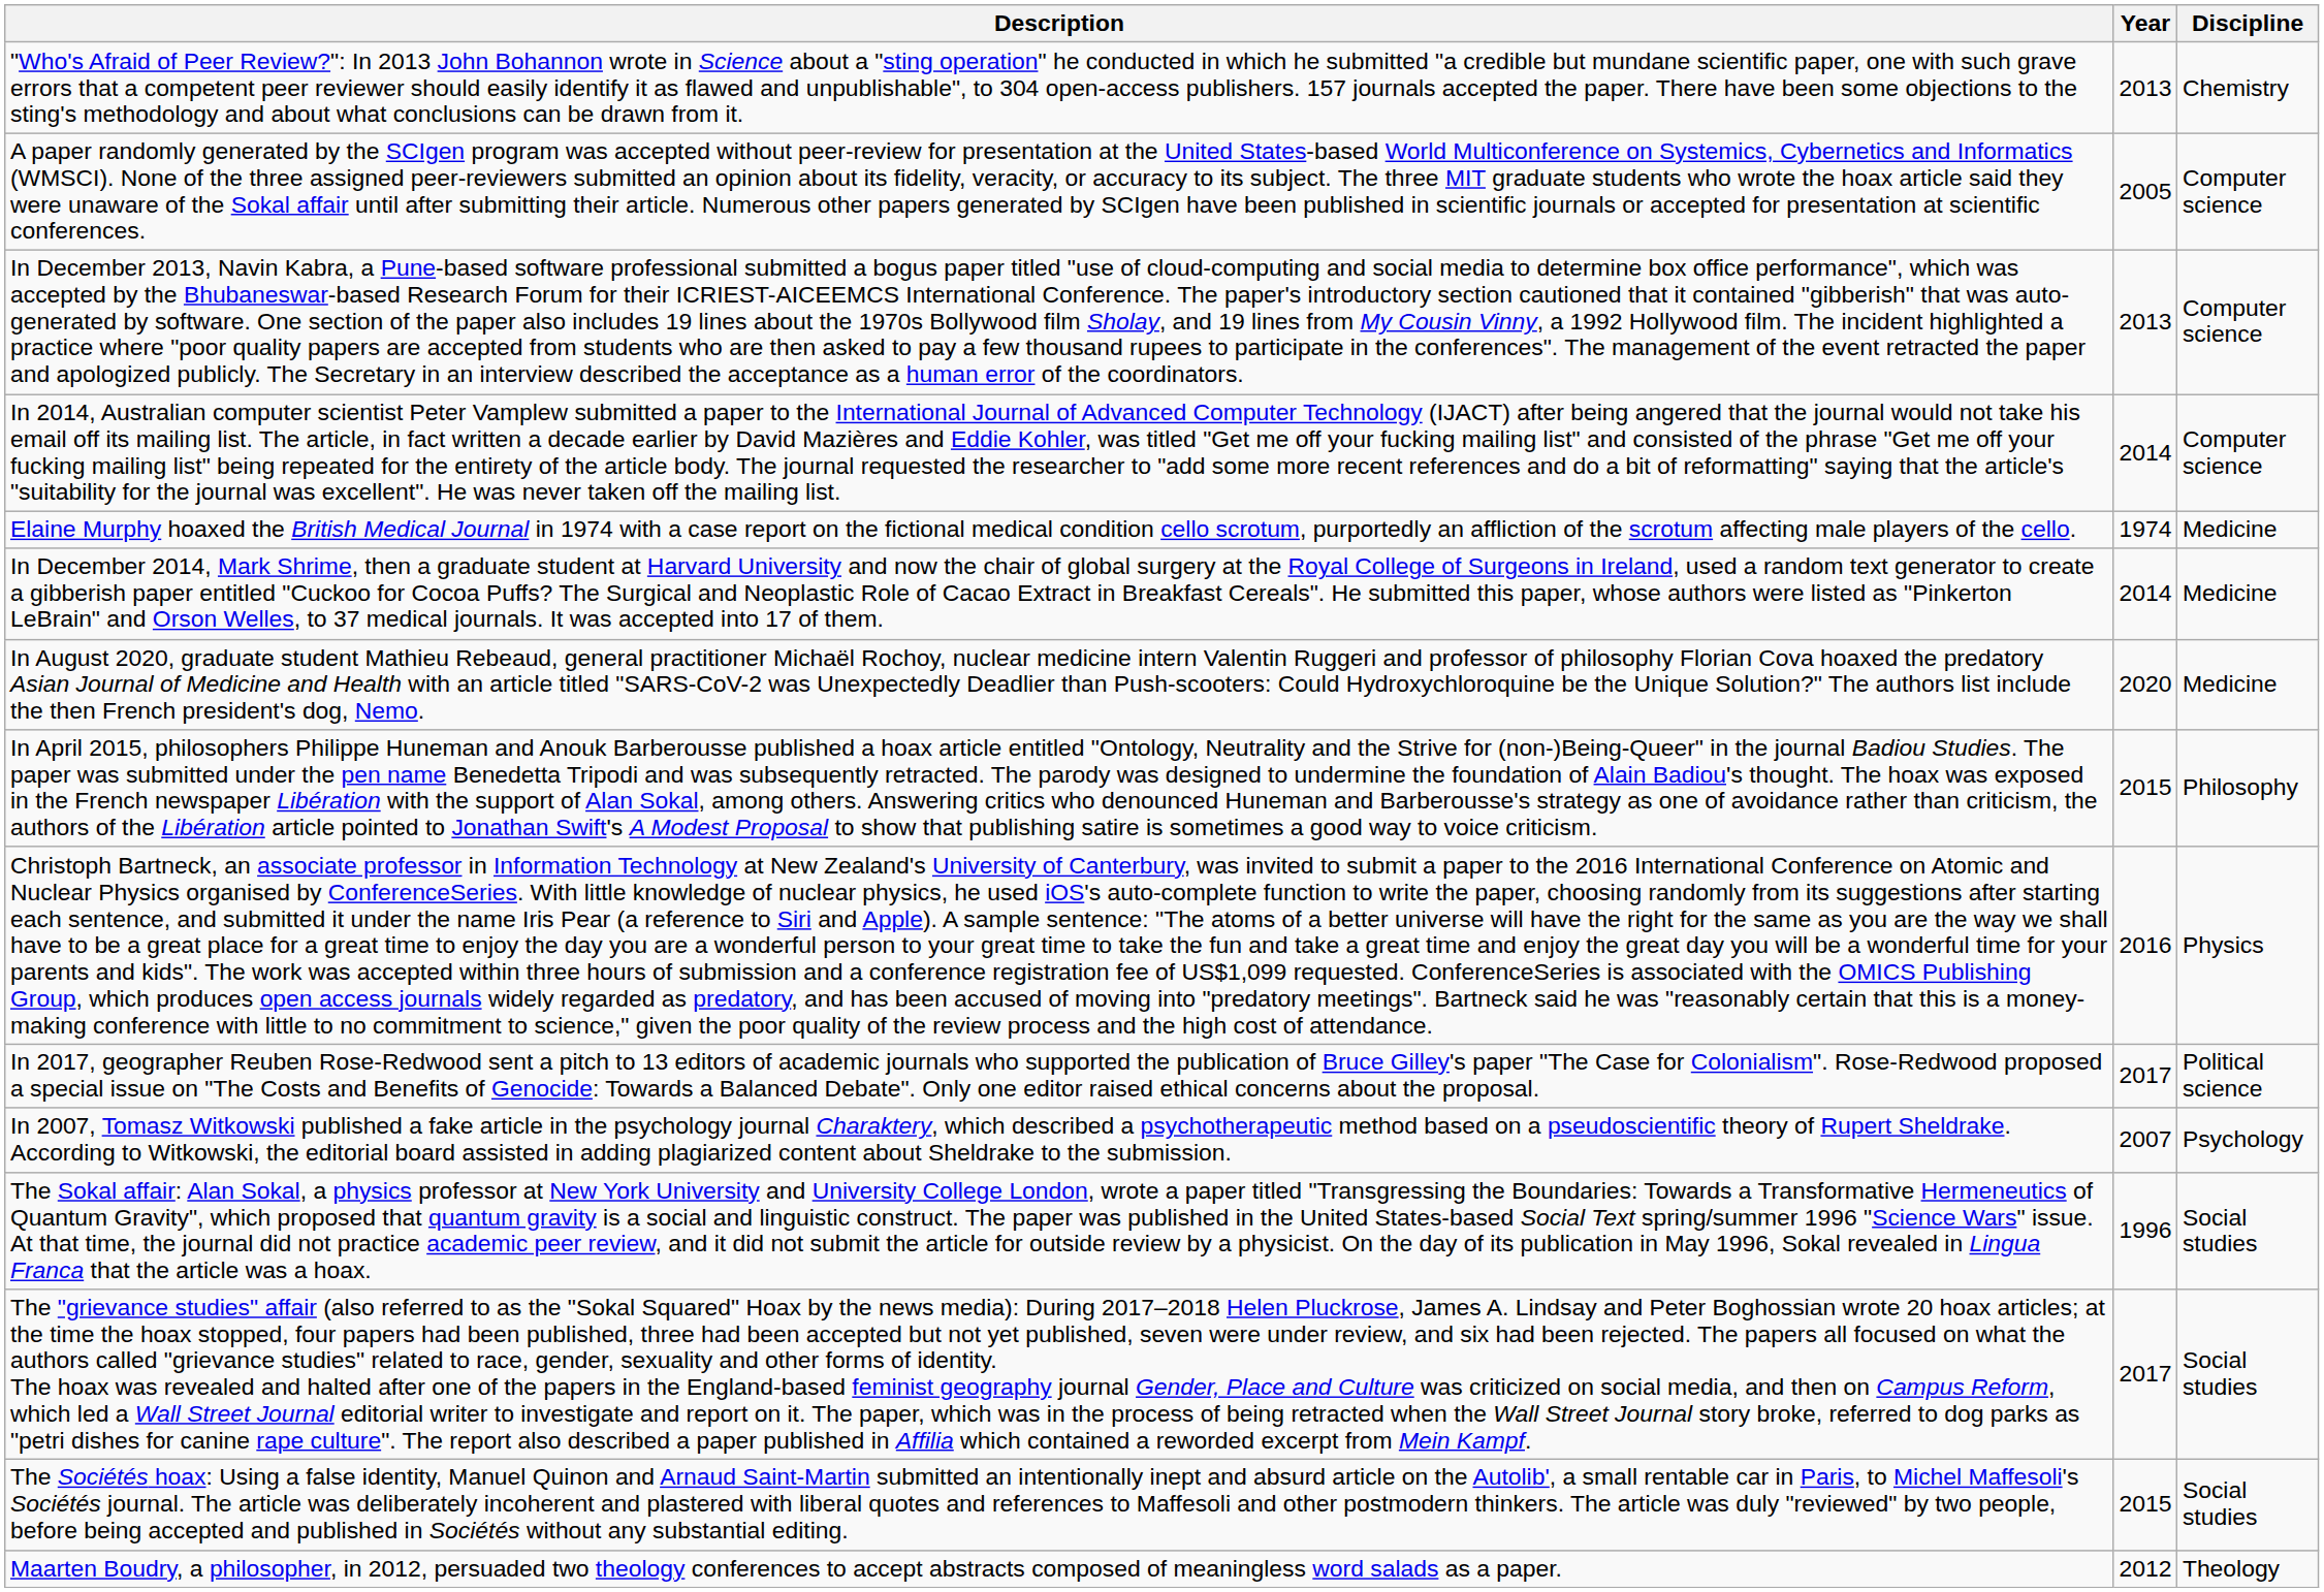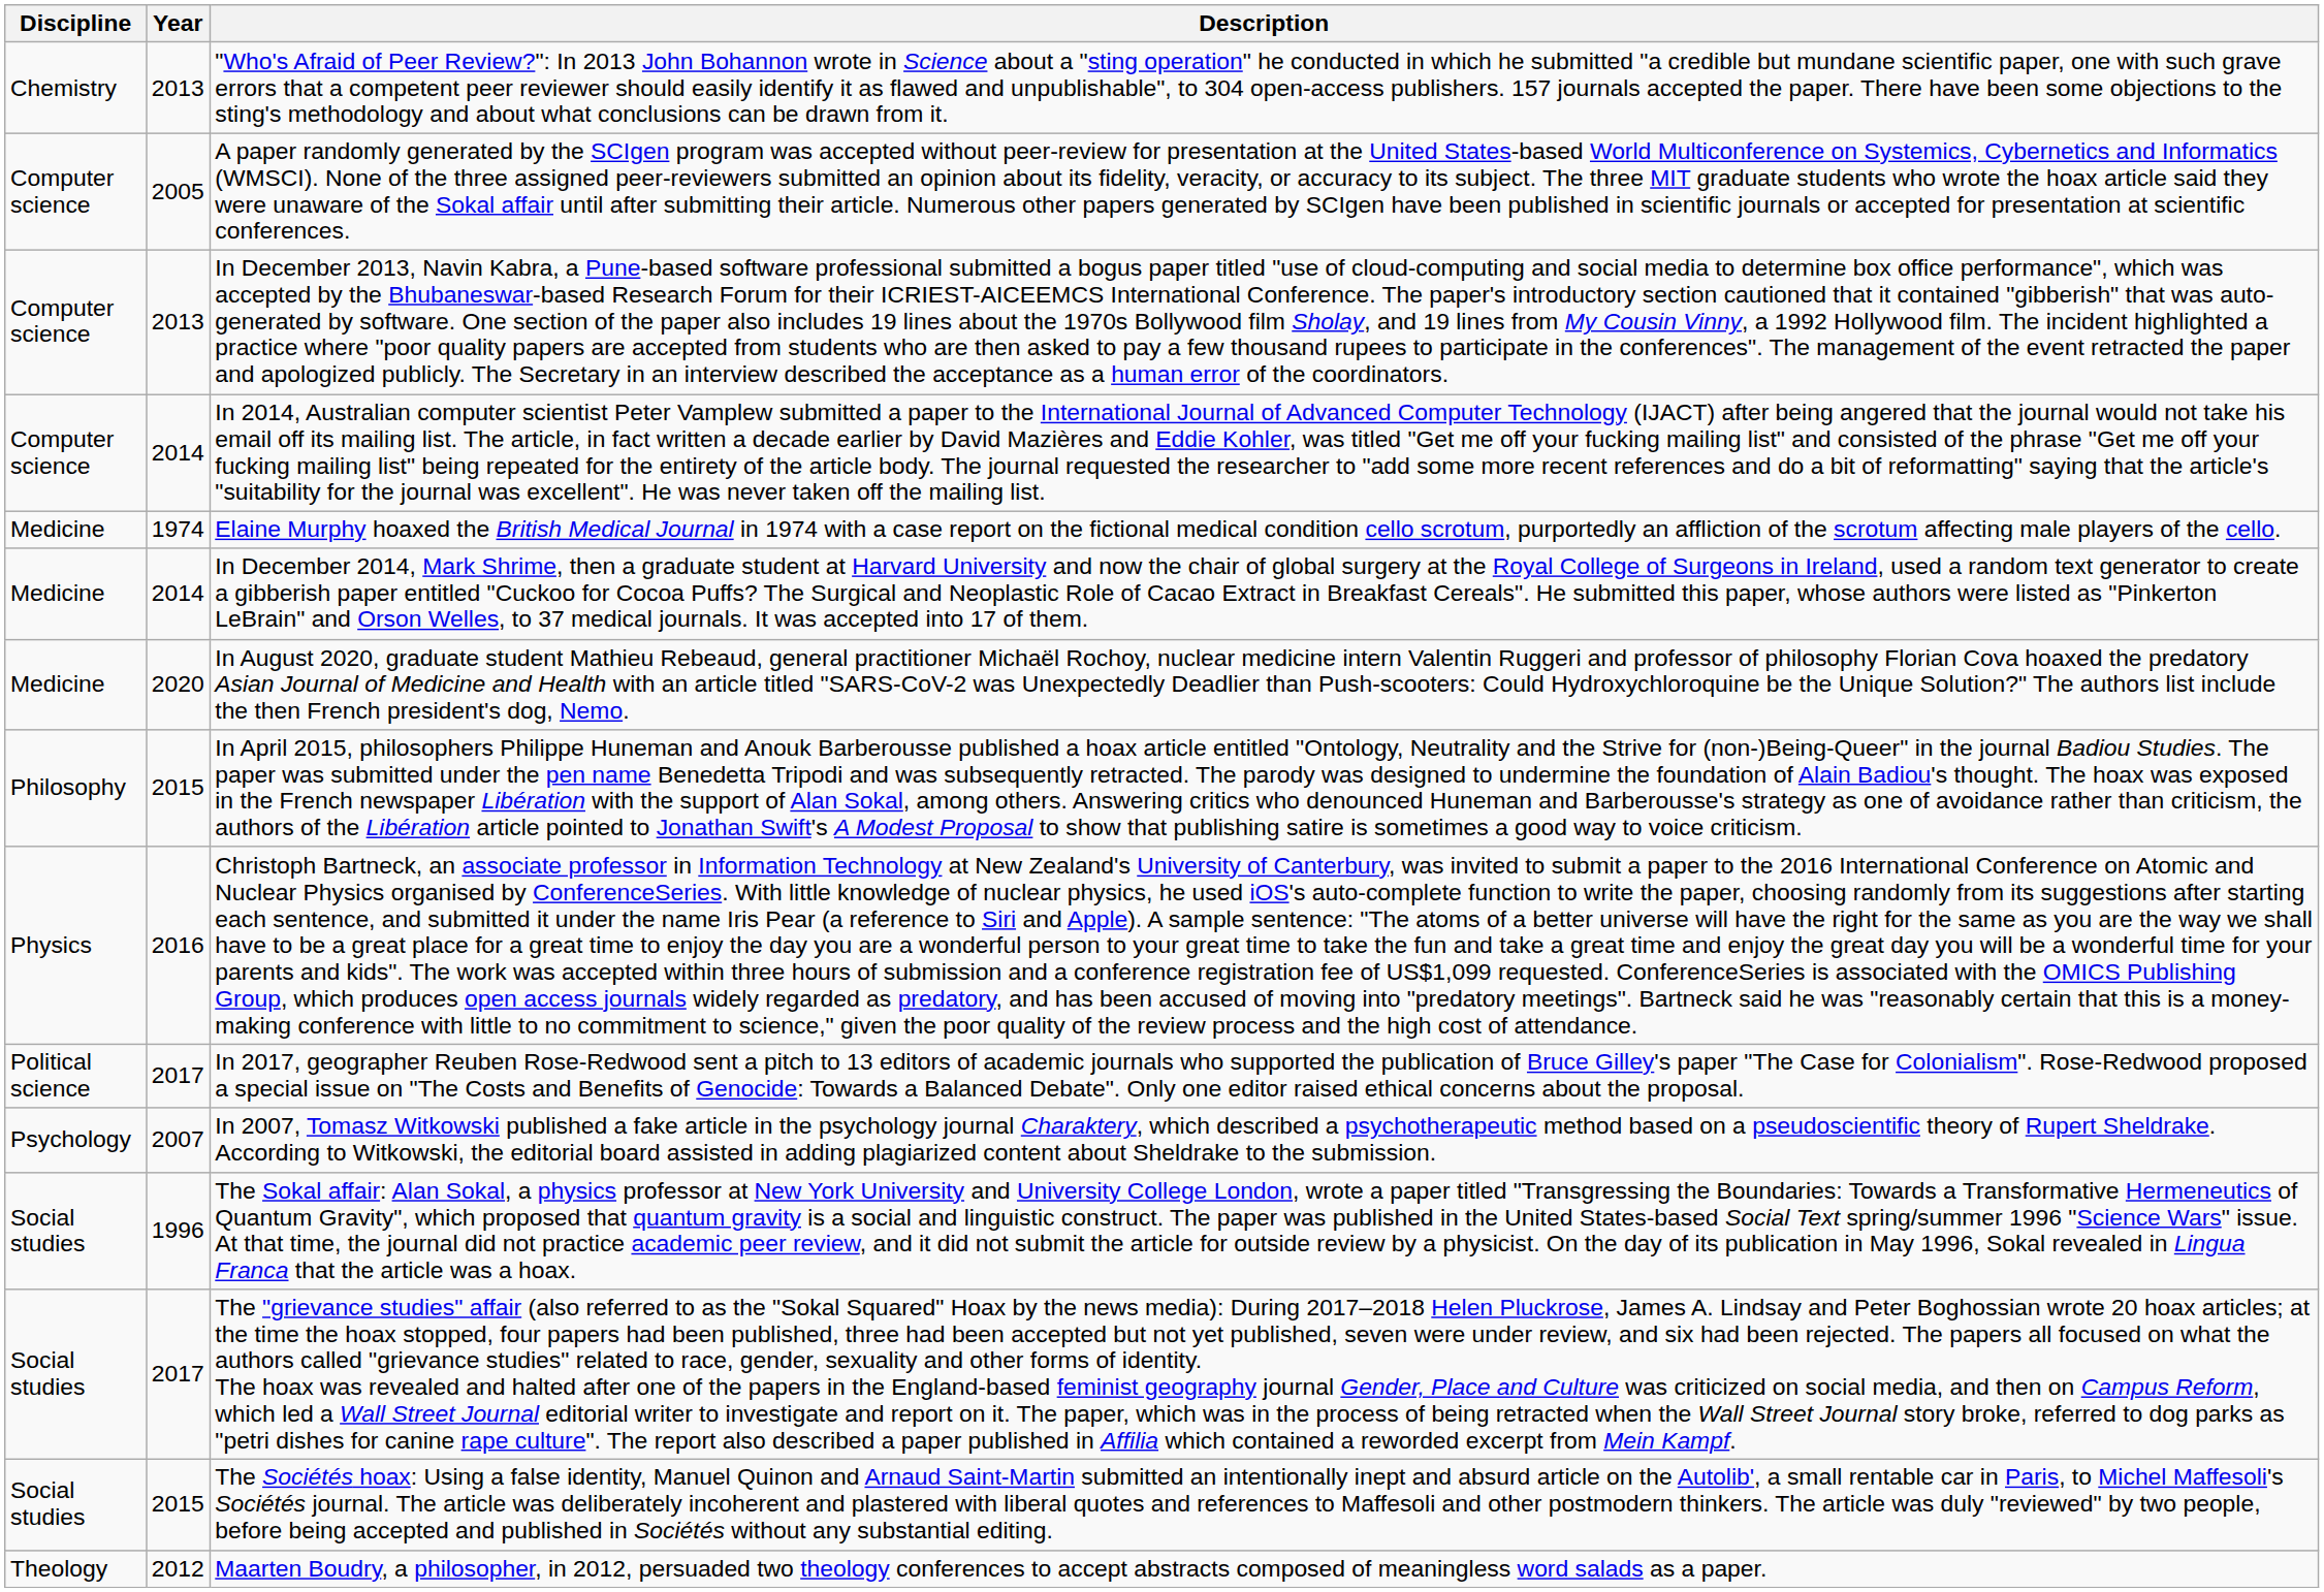columns swapped: Discipline <-> Description
